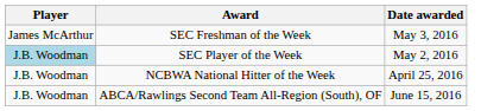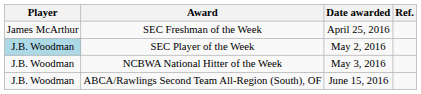+ column: Ref.
SEC Freshman of the Week | Date awarded: May 3, 2016 -> April 25, 2016
NCBWA National Hitter of the Week | Date awarded: April 25, 2016 -> May 3, 2016
